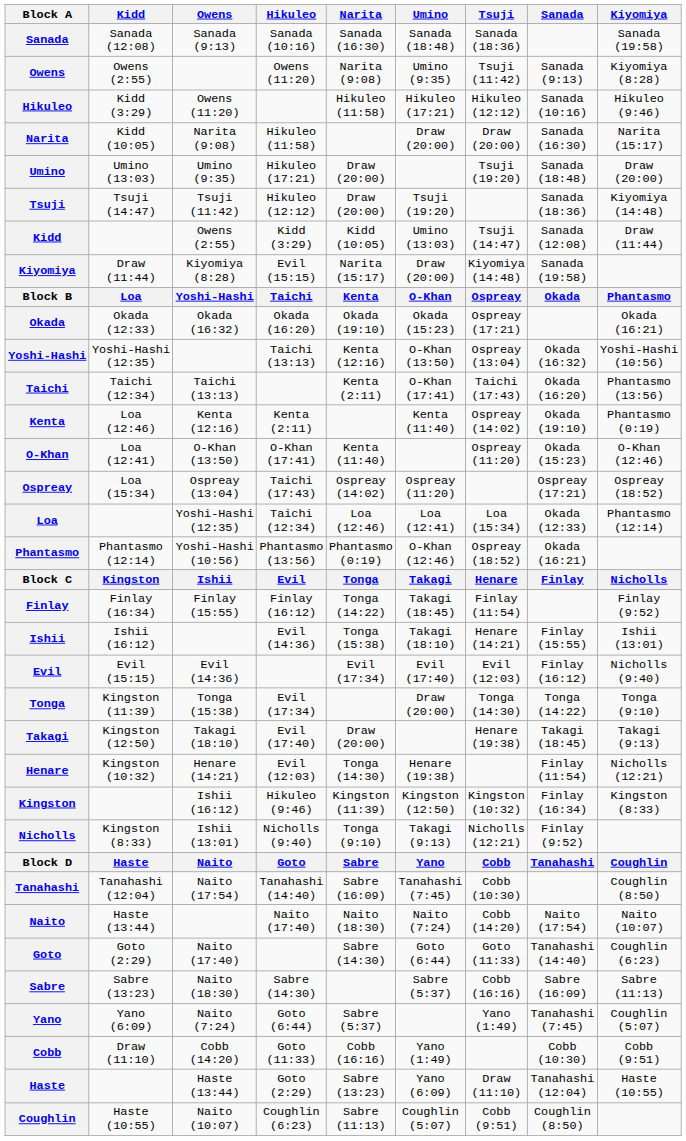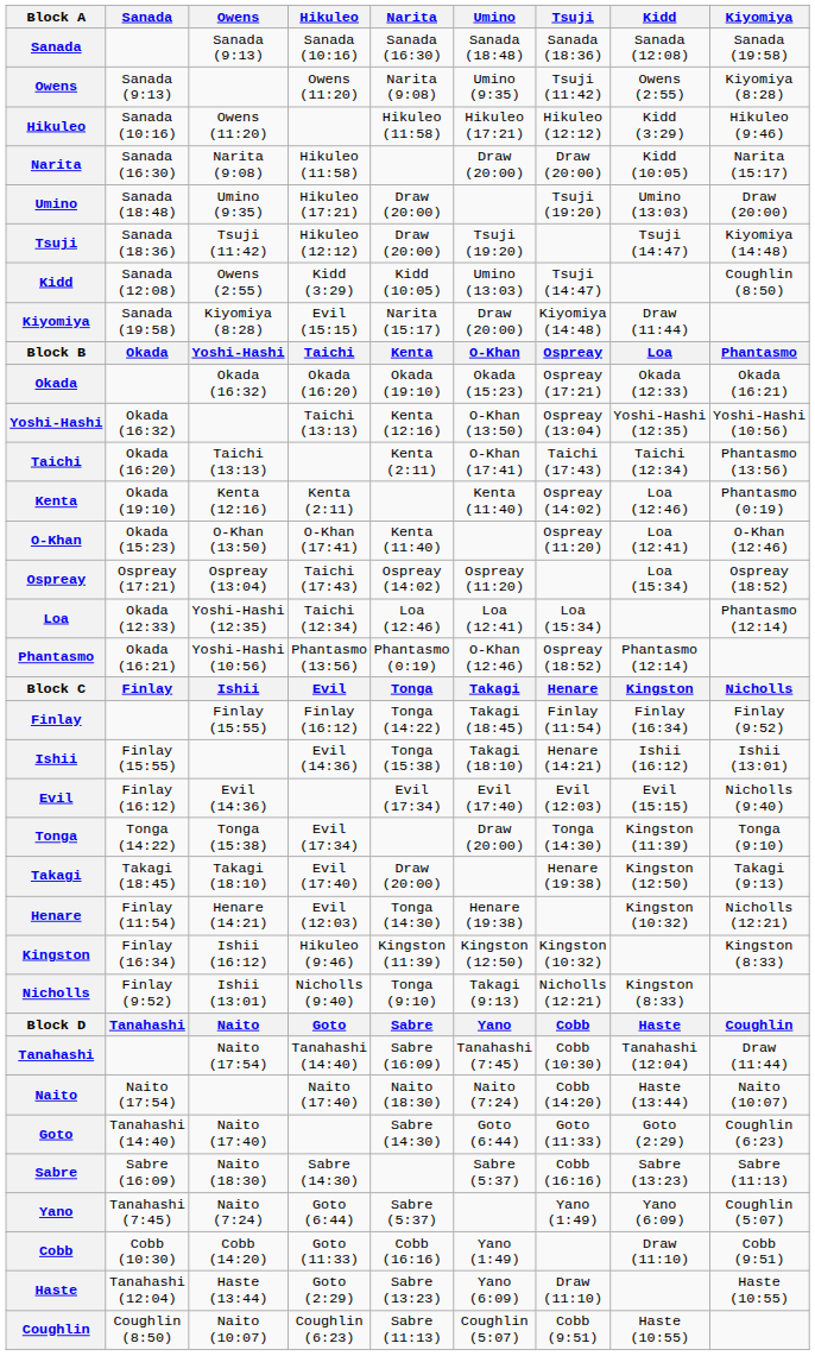columns swapped: Sanada <-> Kidd
row 8 | Kiyomiya: Draw (11:44) -> Coughlin (8:50)
row 29 | Kiyomiya: Coughlin (8:50) -> Draw (11:44)
